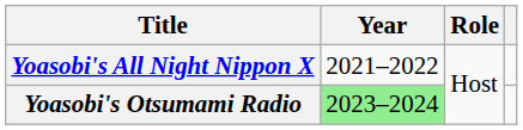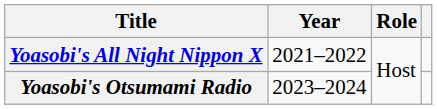Yoasobi's Otsumami Radio | Year: lightgreen background -> no background
